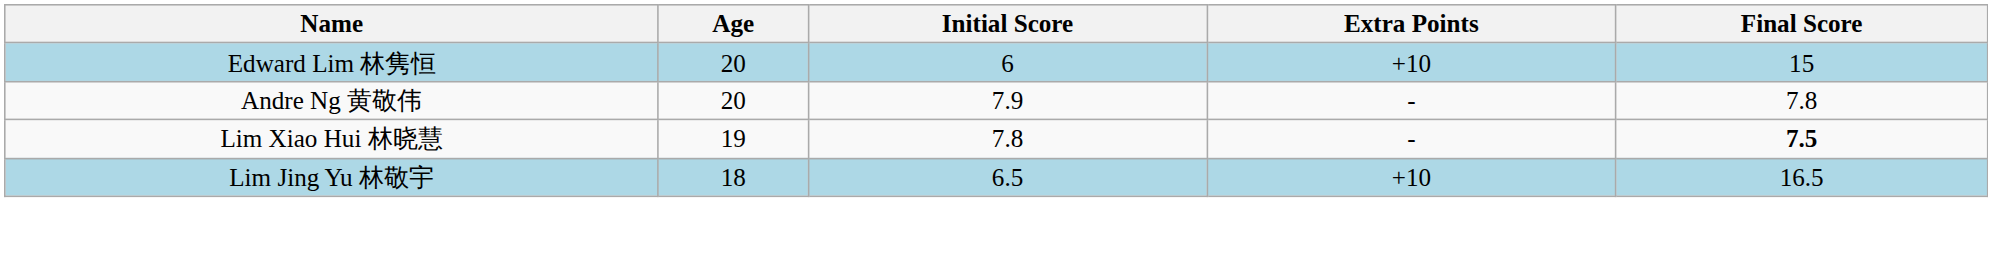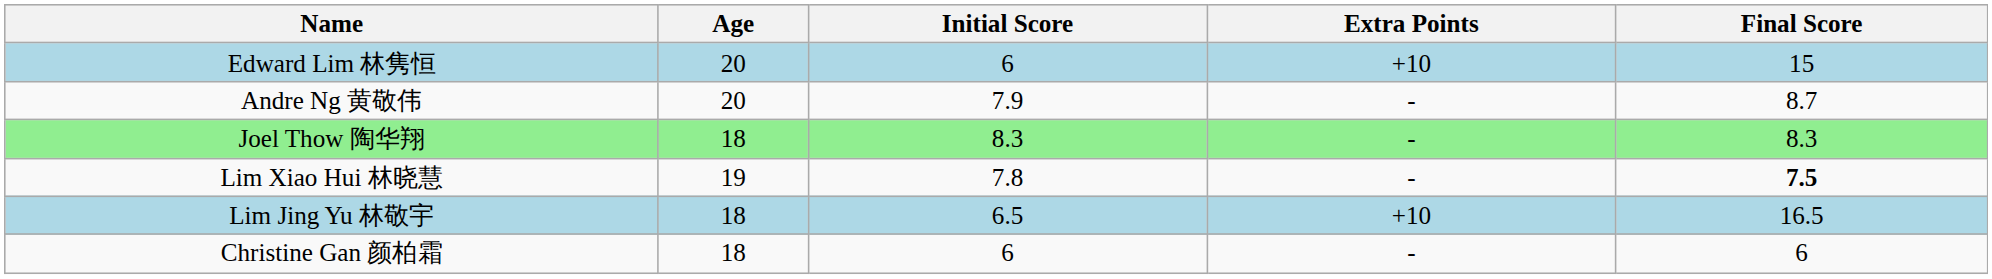Andre Ng 黄敬伟 | Final Score: 7.8 -> 8.7
+ row: Joel Thow 陶华翔 | 18 | 8.3 | - | 8.3
+ row: Christine Gan 颜柏霜 | 18 | 6 | - | 6
